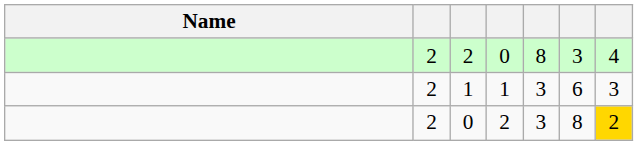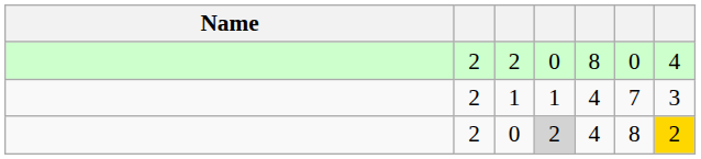row 2 | column 6: 3 -> 0
row 3 | column 5: 3 -> 4
row 3 | column 6: 6 -> 7
row 4 | column 4: no background -> lightgrey background
row 4 | column 5: 3 -> 4
